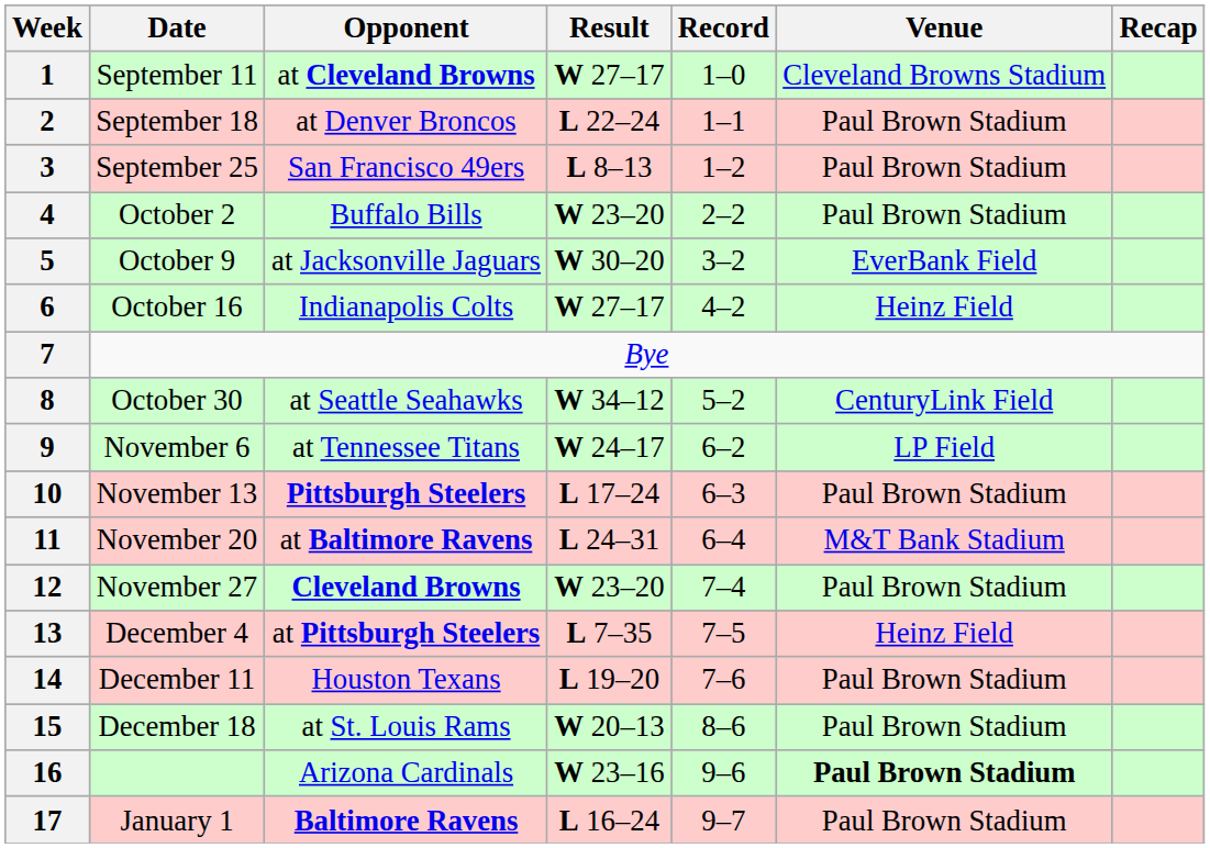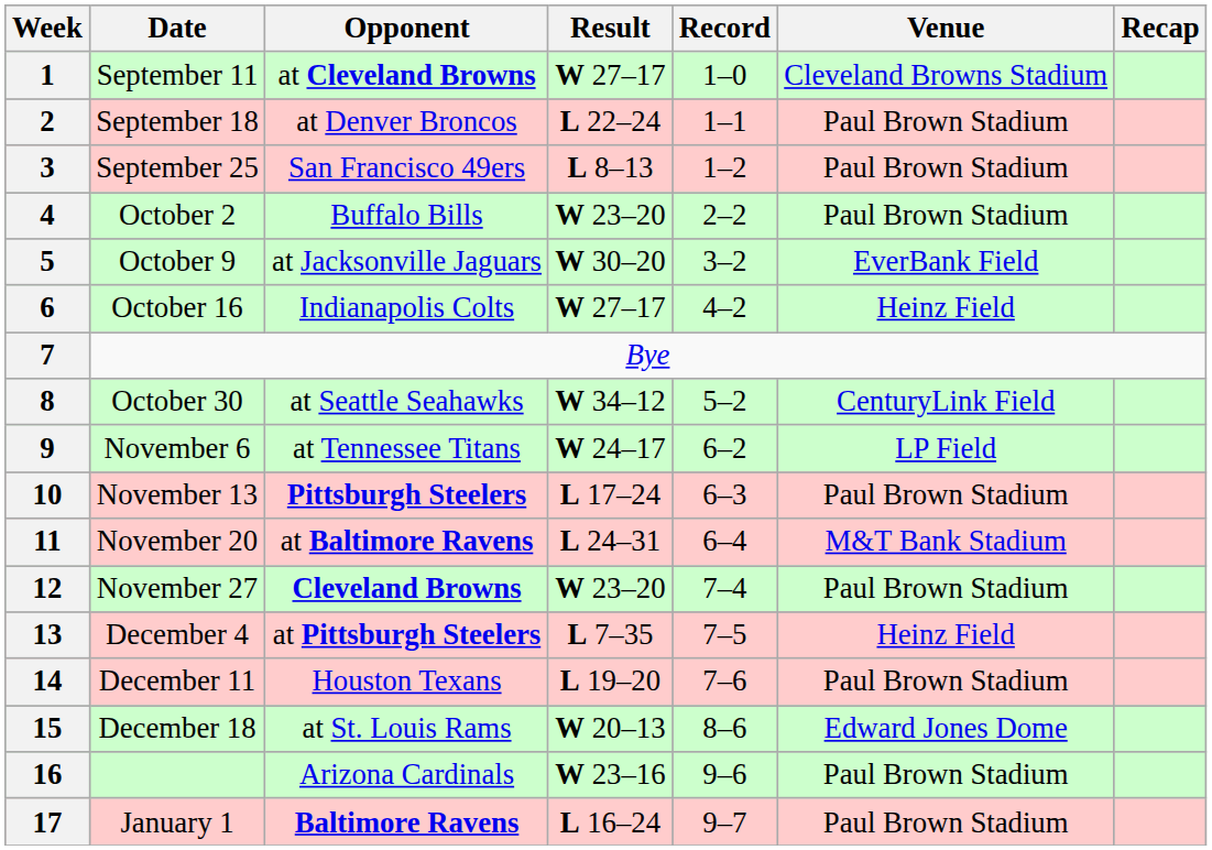15 | Venue: Paul Brown Stadium -> Edward Jones Dome
16 | Venue: bold -> normal
